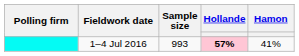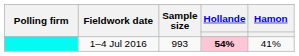1–4 Jul 2016 | Hollande: 57% -> 54%
